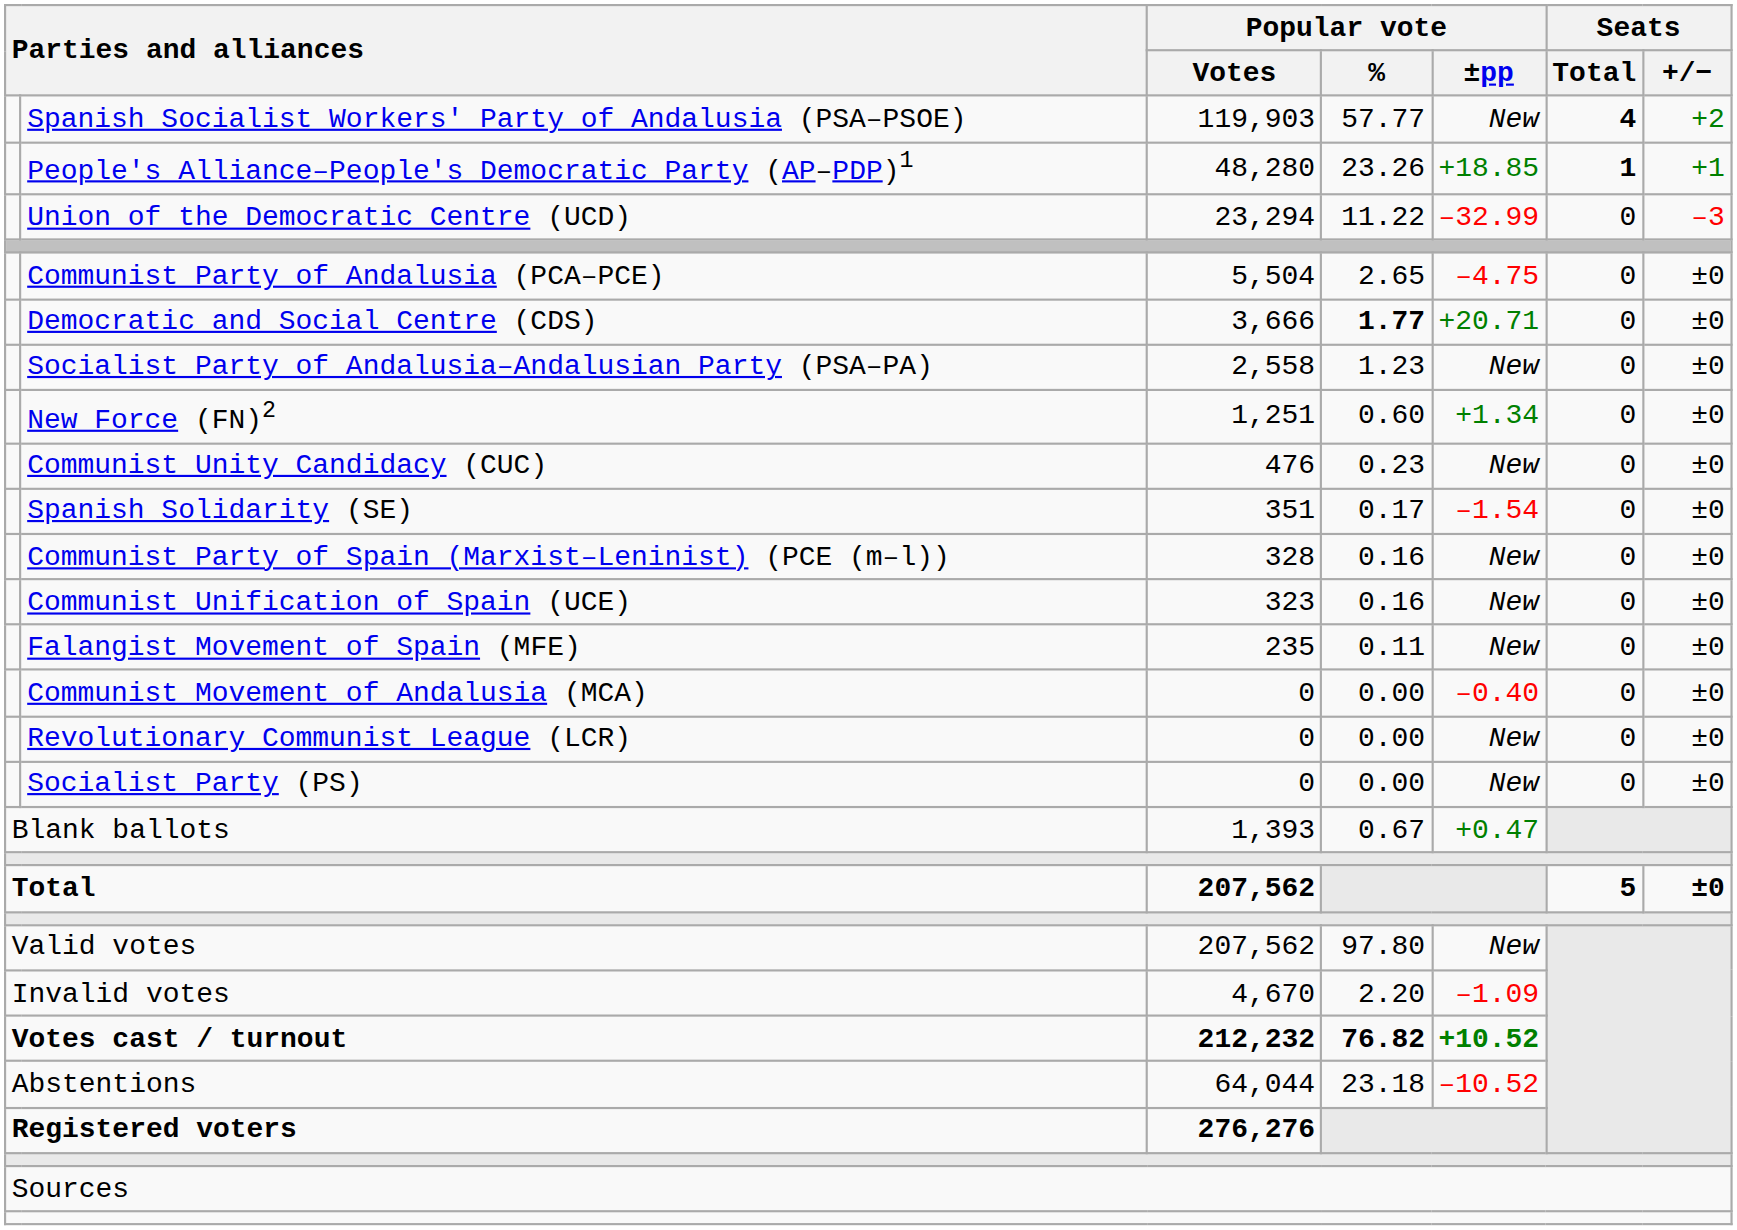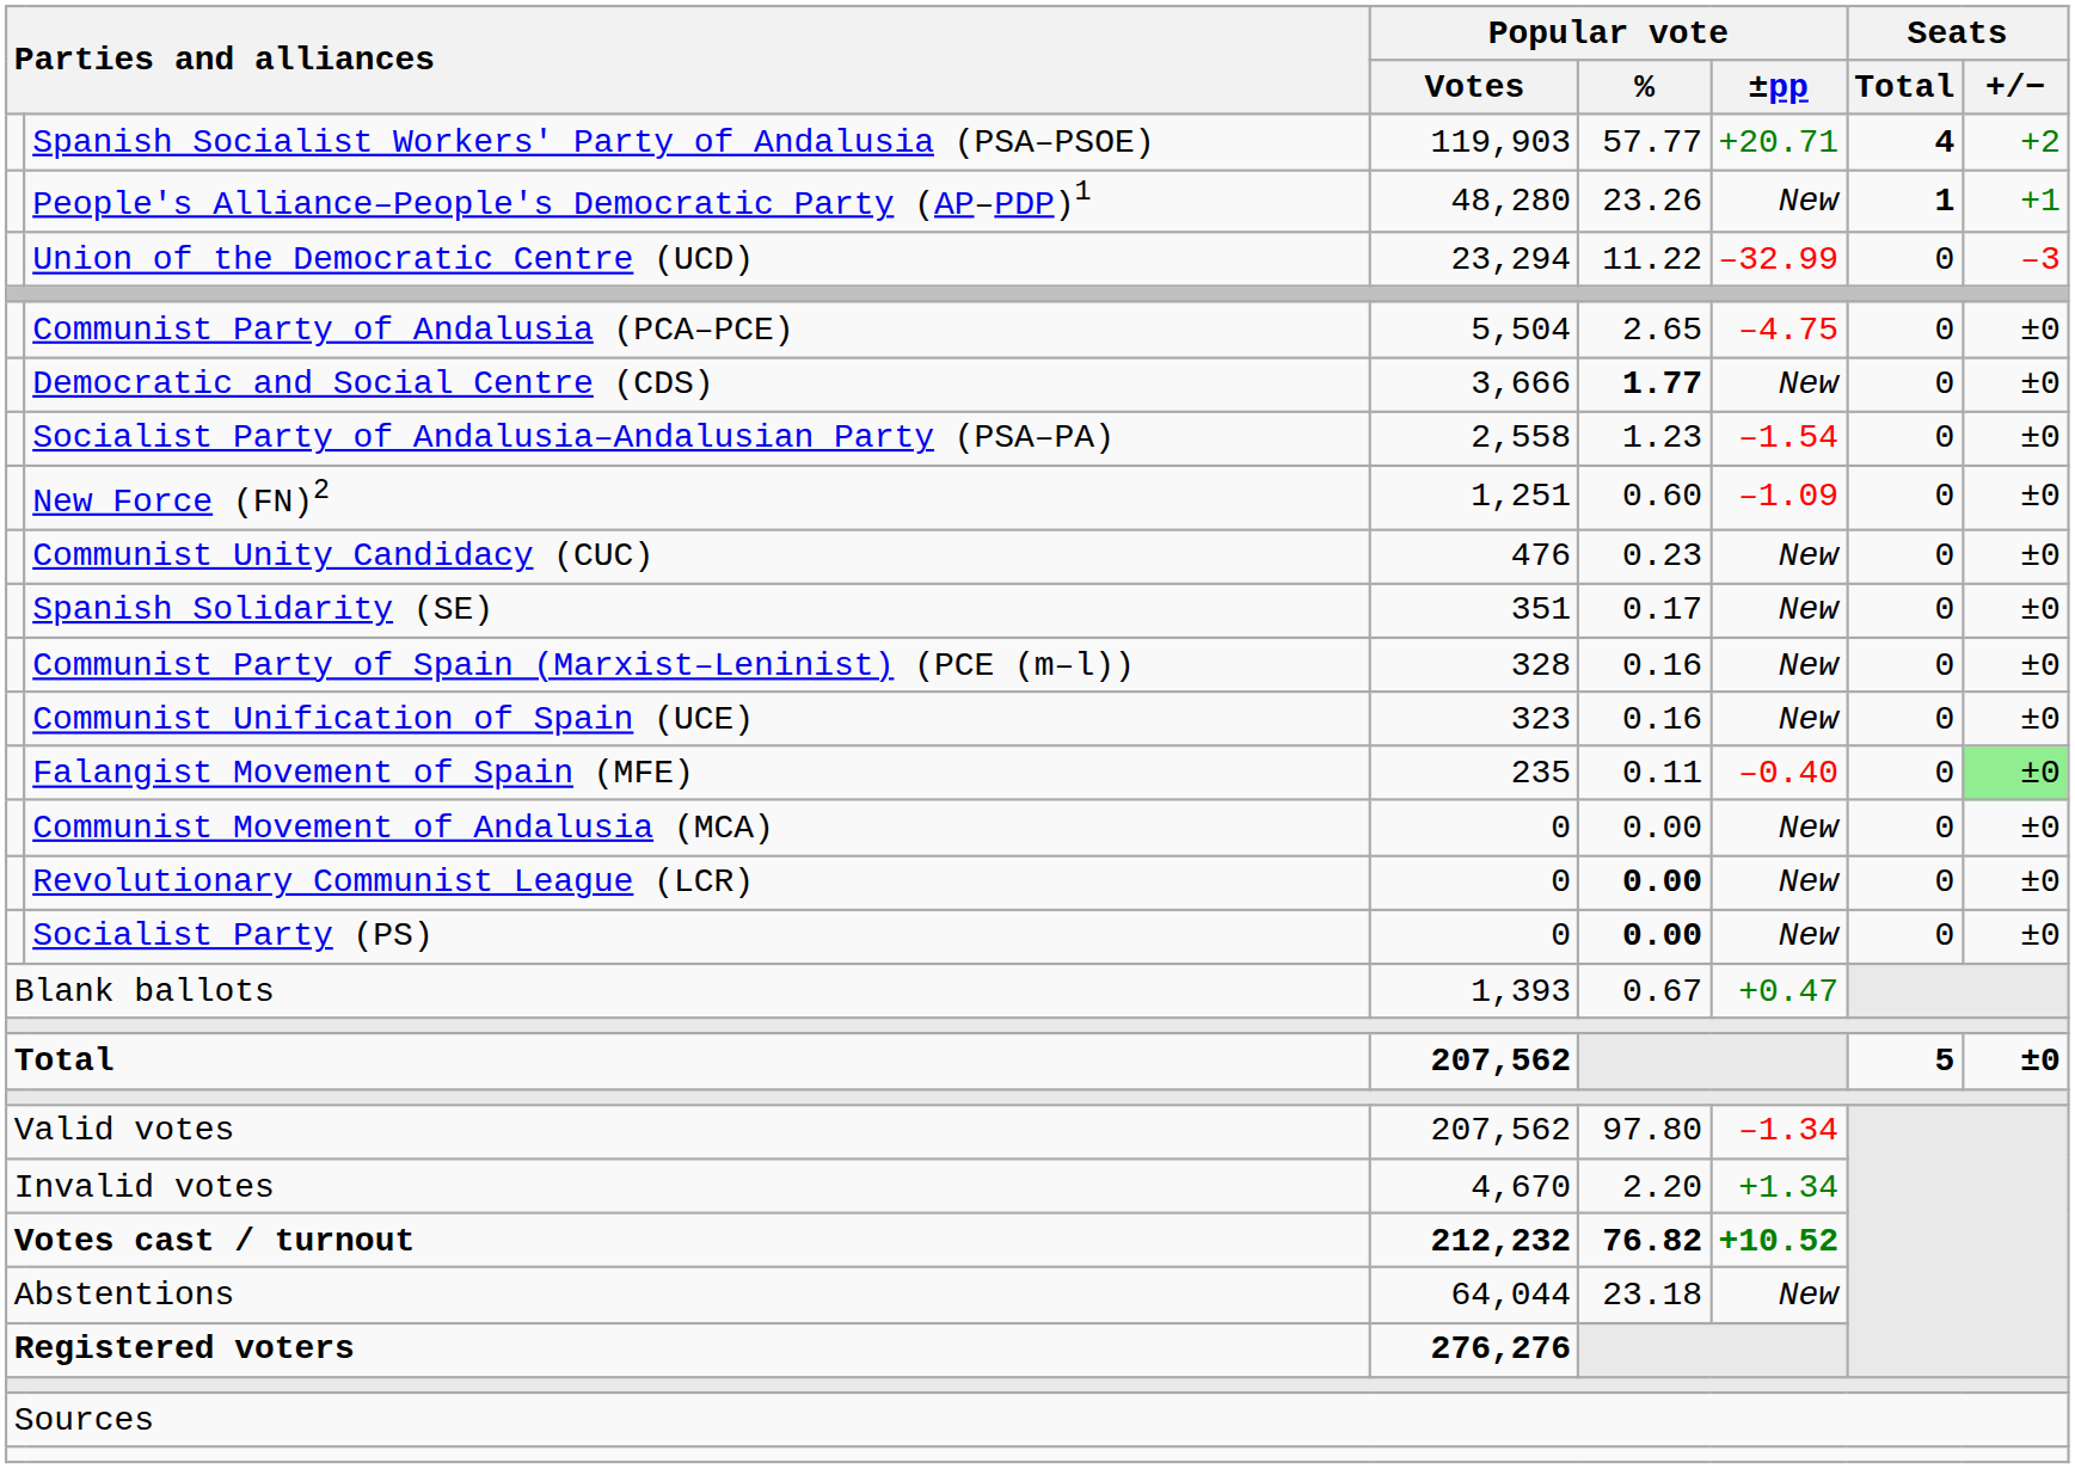Spanish Socialist Workers' Party of Andalusia (PSA–PSOE) | Popular vote / ±pp: New -> +20.71
People's Alliance–People's Democratic Party (AP–PDP)1 | Popular vote / ±pp: +18.85 -> New
Democratic and Social Centre (CDS) | Popular vote / ±pp: +20.71 -> New
Socialist Party of Andalusia–Andalusian Party (PSA–PA) | Popular vote / ±pp: New -> –1.54
New Force (FN)2 | Popular vote / ±pp: +1.34 -> –1.09
Spanish Solidarity (SE) | Popular vote / ±pp: –1.54 -> New
Falangist Movement of Spain (MFE) | Popular vote / ±pp: New -> –0.40
Falangist Movement of Spain (MFE) | Seats / +/−: no background -> lightgreen background
Communist Movement of Andalusia (MCA) | Popular vote / ±pp: –0.40 -> New
Revolutionary Communist League (LCR) | Popular vote / %: normal -> bold
Socialist Party (PS) | Popular vote / %: normal -> bold
Valid votes | Popular vote / ±pp: New -> –1.34
Invalid votes | Popular vote / ±pp: –1.09 -> +1.34
Abstentions | Popular vote / ±pp: –10.52 -> New
